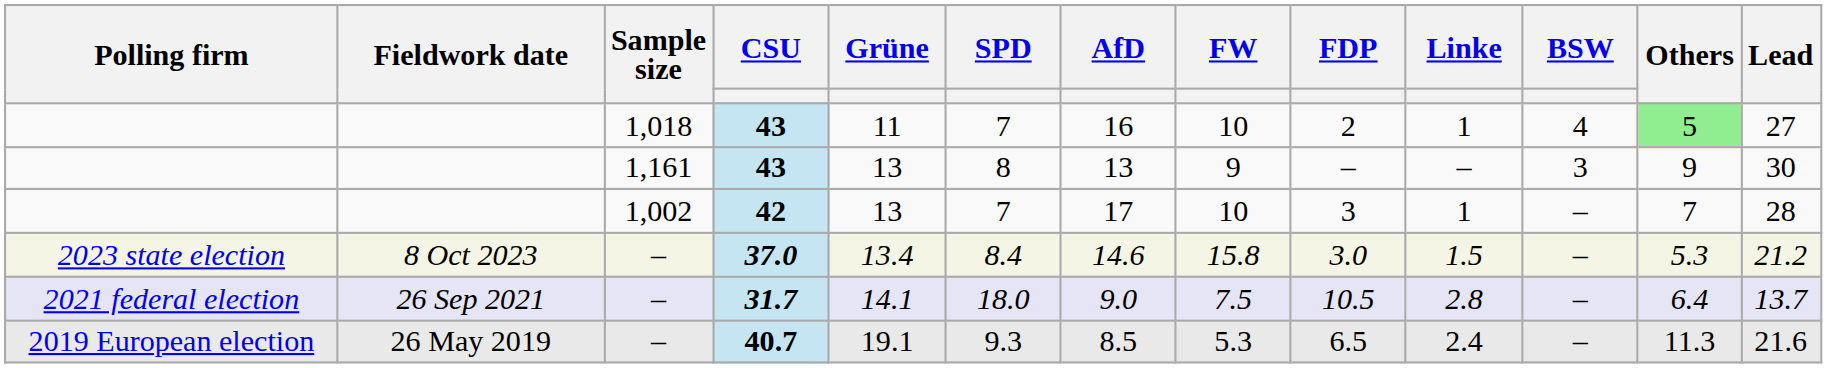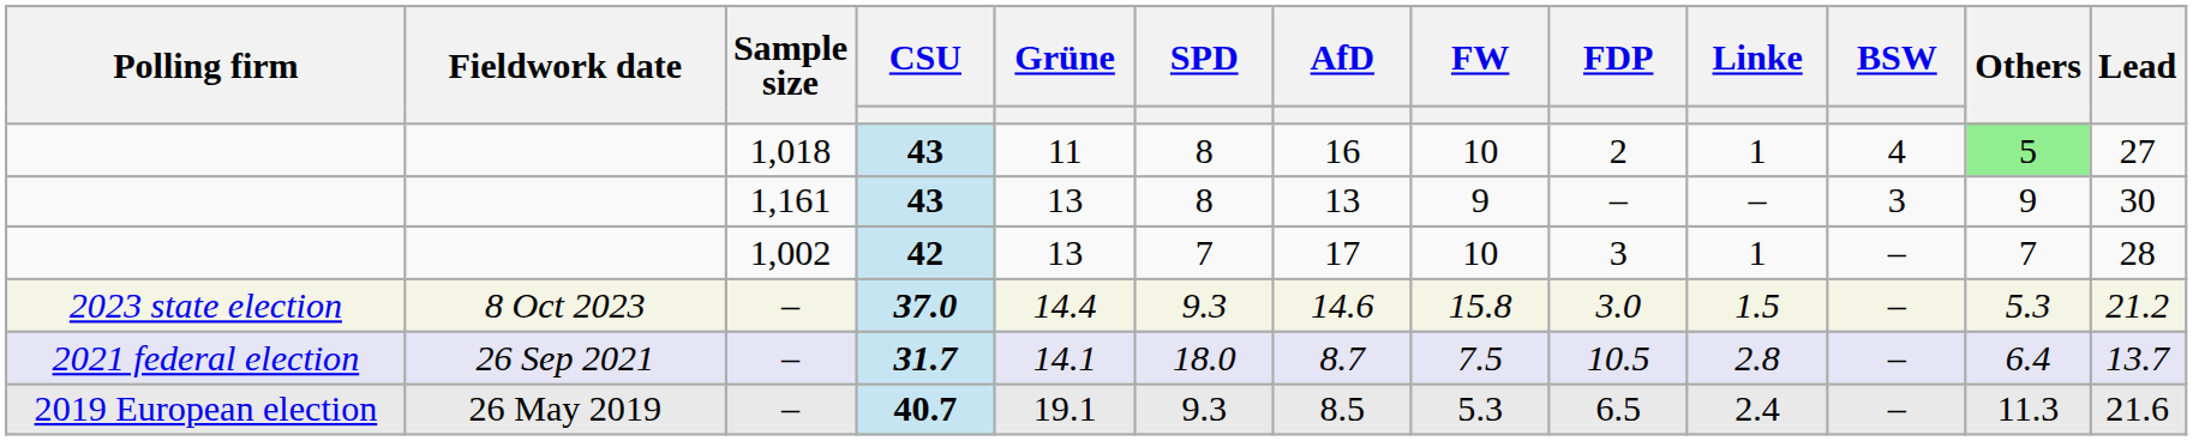1,018 / 43 | SPD: 7 -> 8
37.0 | Grüne: 13.4 -> 14.4
37.0 | SPD: 8.4 -> 9.3
31.7 | AfD: 9.0 -> 8.7
